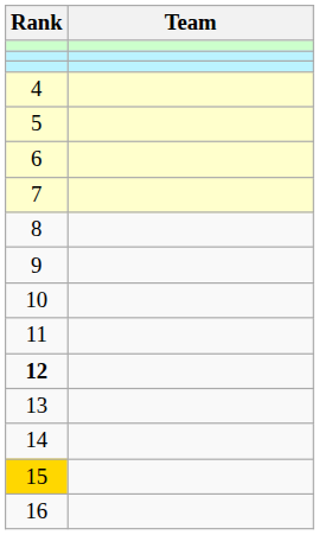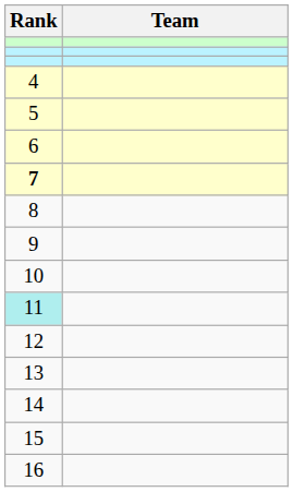row 8 | Rank: normal -> bold
row 12 | Rank: no background -> paleturquoise background
row 13 | Rank: bold -> normal
row 16 | Rank: gold background -> no background
